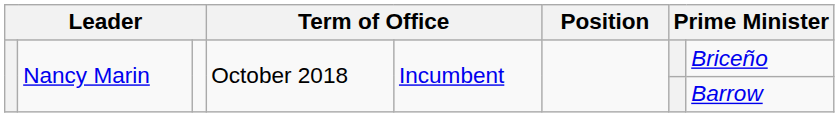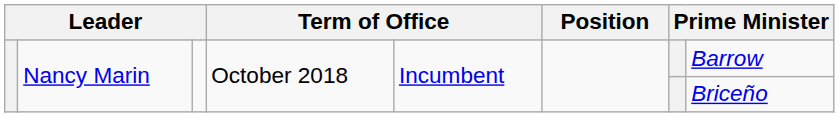row 2 | column 8: Briceño -> Barrow
row 3 | column 8: Barrow -> Briceño
